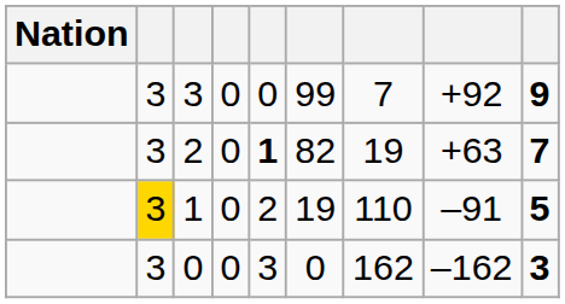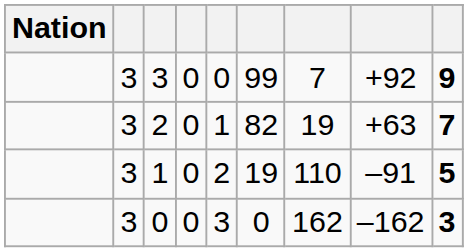row 3 | column 5: bold -> normal
row 4 | column 2: gold background -> no background
